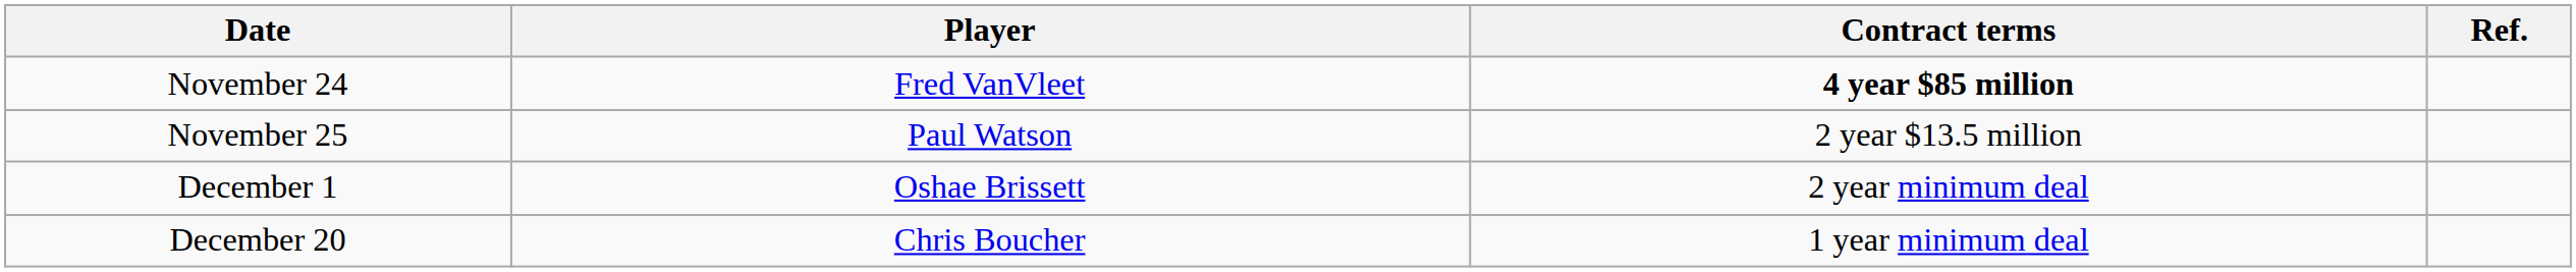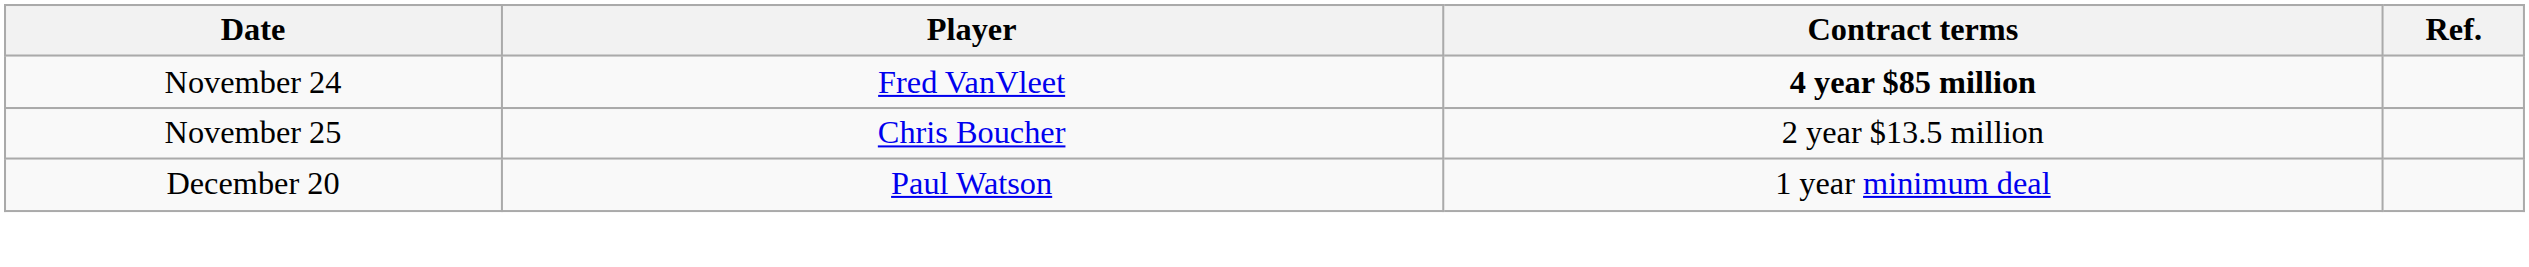November 25 | Player: Paul Watson -> Chris Boucher
- row: December 1 | Oshae Brissett | 2 year minimum deal
December 20 | Player: Chris Boucher -> Paul Watson
